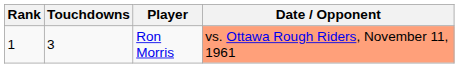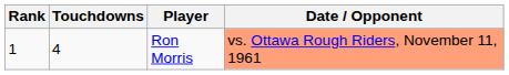Ron Morris | Touchdowns: 3 -> 4
